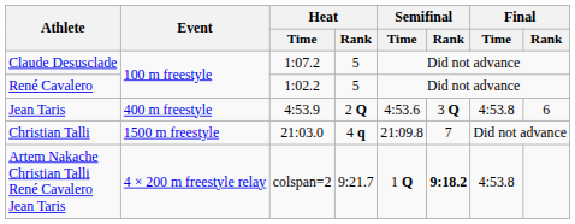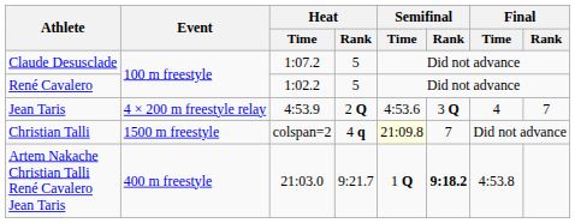Jean Taris | Event: 400 m freestyle -> 4 × 200 m freestyle relay
Jean Taris | Final / Time: 4:53.8 -> 4
Jean Taris | Final / Rank: 6 -> 7
Christian Talli | Heat / Time: 21:03.0 -> colspan=2
Christian Talli | Semifinal / Time: no background -> lightyellow background
Artem Nakache Christian Talli René Cavalero Jean Taris | Event: 4 × 200 m freestyle relay -> 400 m freestyle
Artem Nakache Christian Talli René Cavalero Jean Taris | Heat / Time: colspan=2 -> 21:03.0
